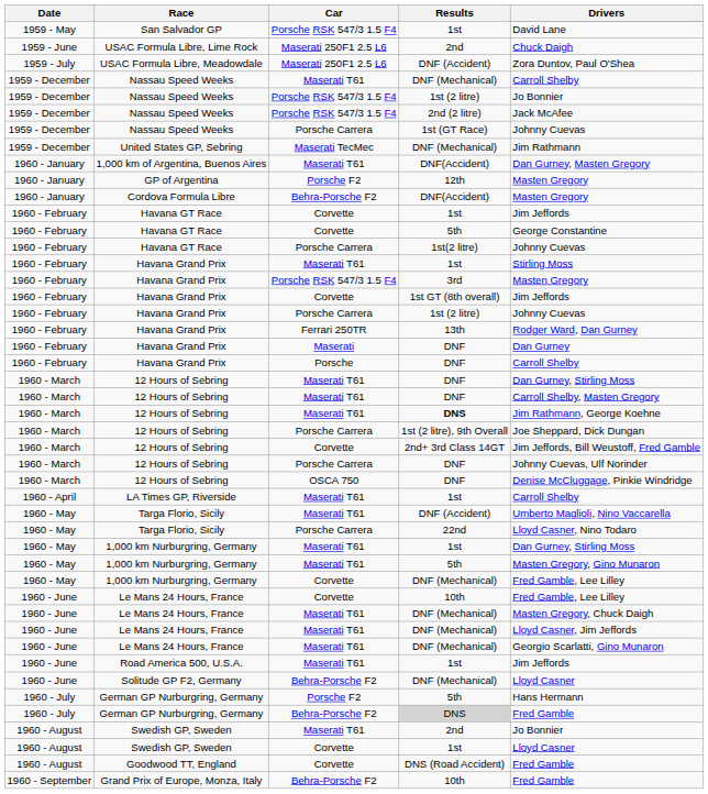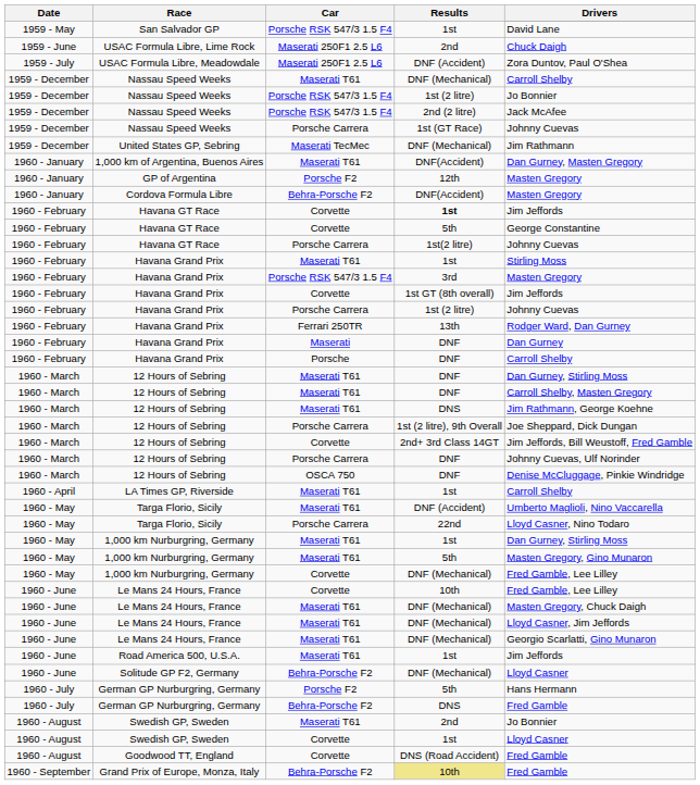Havana GT Race / 1st | Results: normal -> bold
12 Hours of Sebring / DNS | Results: bold -> normal
German GP Nurburgring, Germany / DNS | Results: lightgrey background -> no background
Grand Prix of Europe, Monza, Italy / 10th | Results: no background -> khaki background
